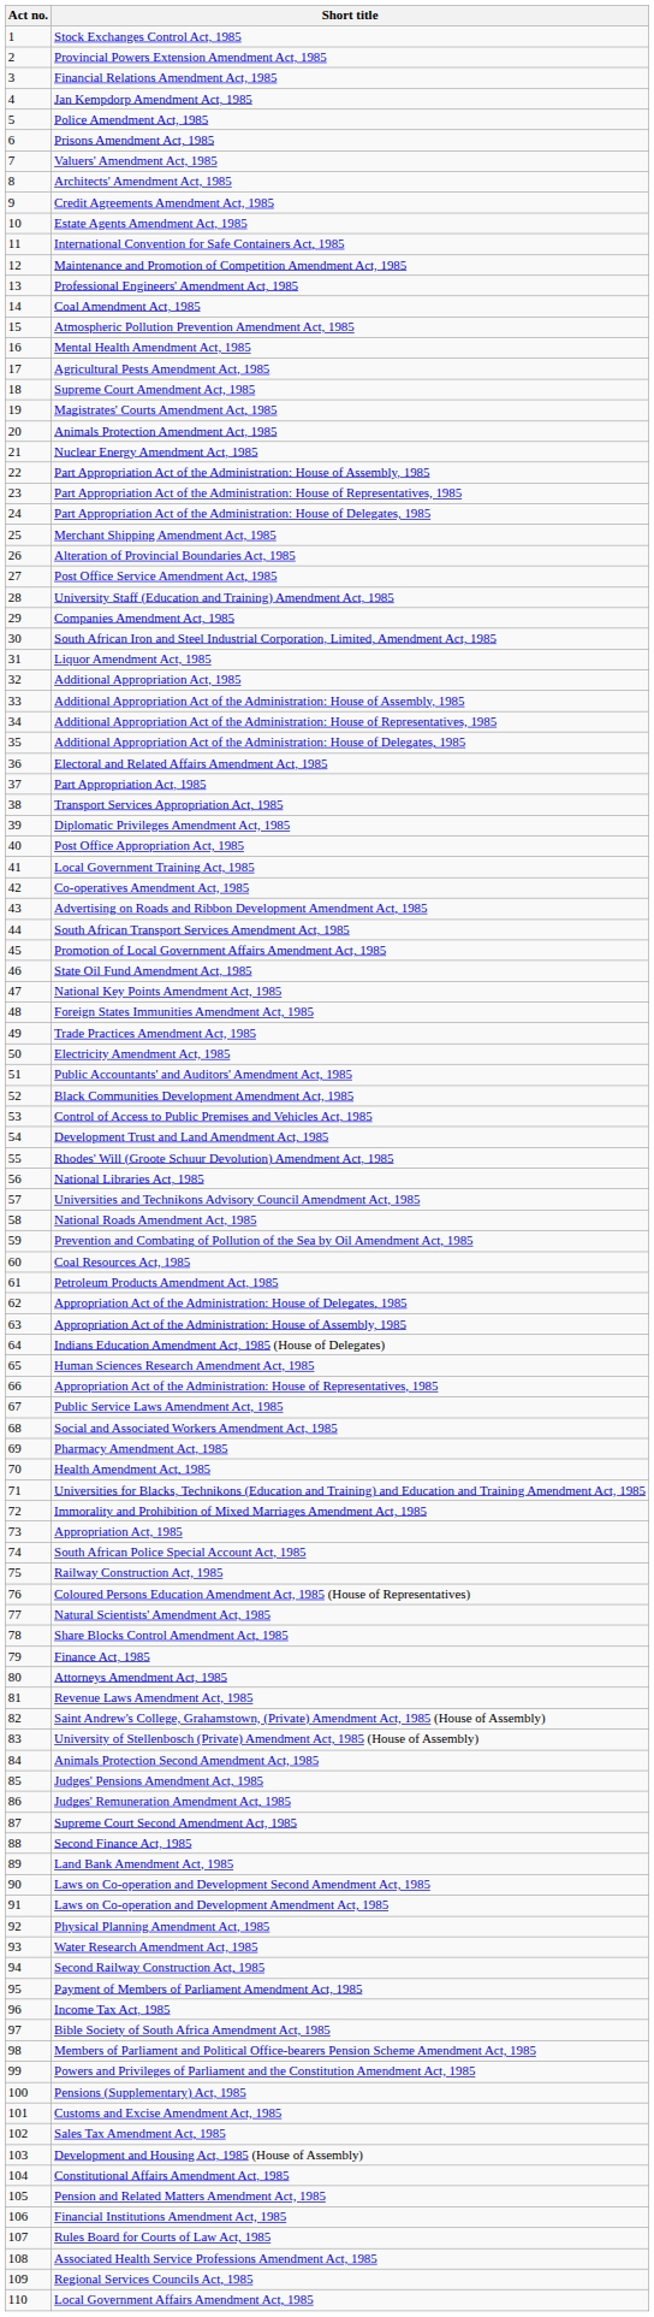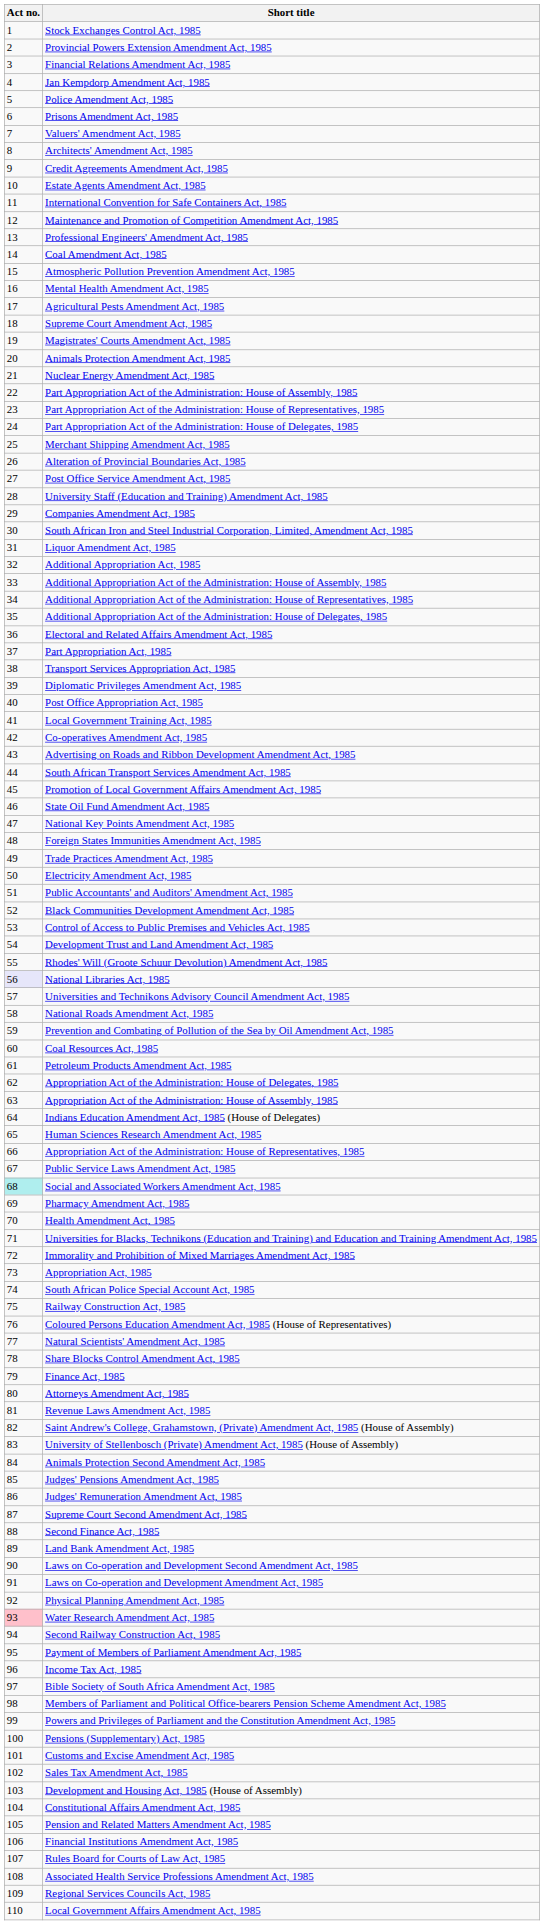National Libraries Act, 1985 | Act no.: no background -> lavender background
Social and Associated Workers Amendment Act, 1985 | Act no.: no background -> paleturquoise background
Water Research Amendment Act, 1985 | Act no.: no background -> pink background
